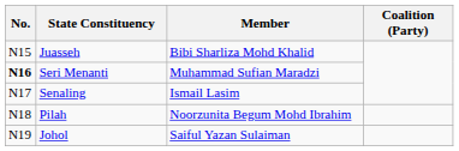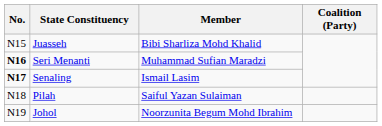Senaling | No.: normal -> bold
Pilah | Member: Noorzunita Begum Mohd Ibrahim -> Saiful Yazan Sulaiman
Johol | Member: Saiful Yazan Sulaiman -> Noorzunita Begum Mohd Ibrahim
